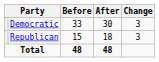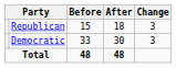rows swapped: Democratic <-> Republican
